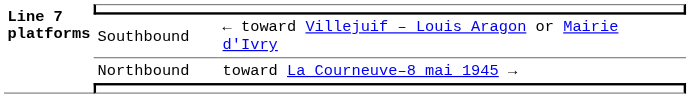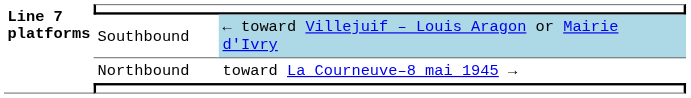Southbound | column 3: no background -> lightblue background
